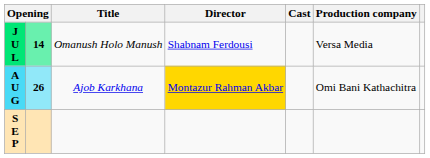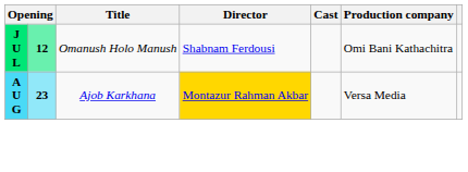J U L | column 2: 14 -> 12
J U L | Production company: Versa Media -> Omi Bani Kathachitra
A U G | column 2: 26 -> 23
A U G | Production company: Omi Bani Kathachitra -> Versa Media
- row: S E P
